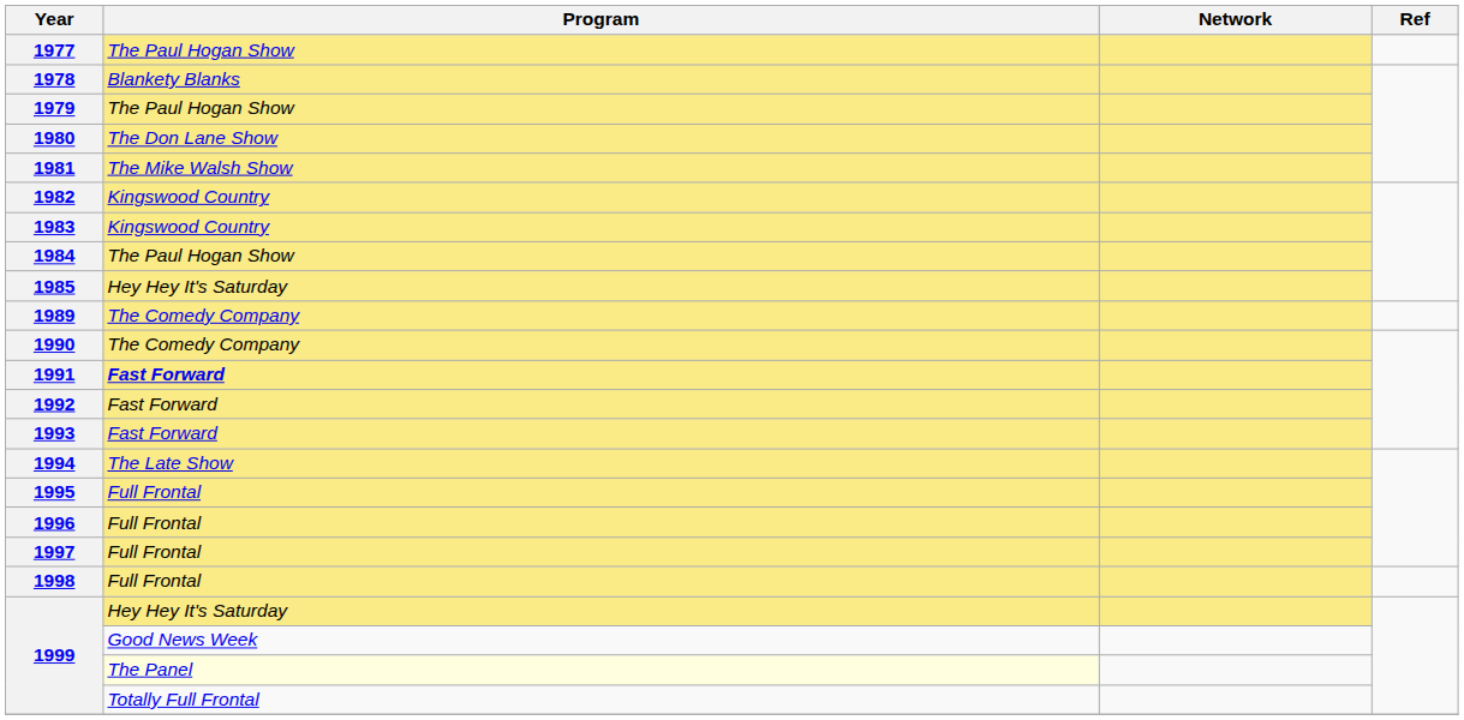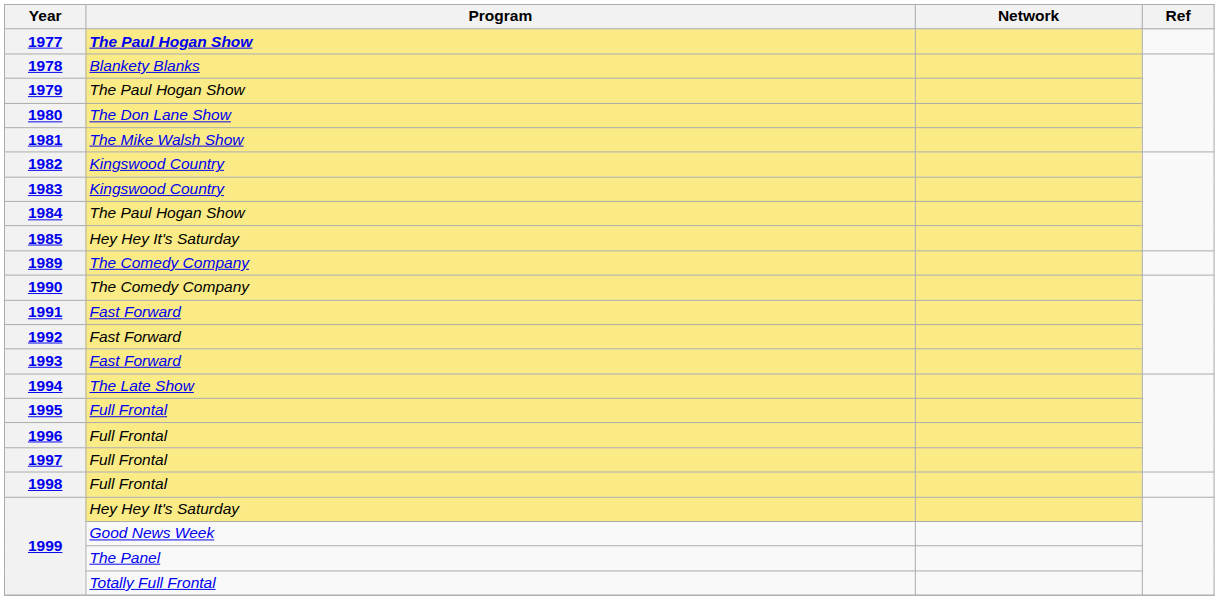1977 | Program: normal -> bold
1991 | Program: bold -> normal
1999 / The Panel | Program: lightyellow background -> no background
